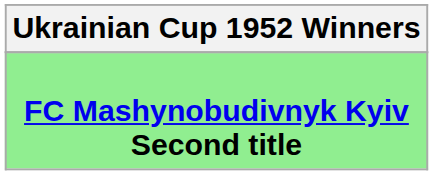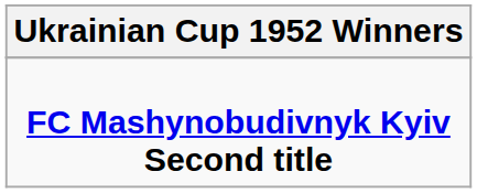row 2 | column 1: lightgreen background -> no background
